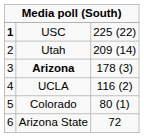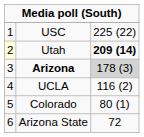USC | column 1: bold -> normal
Utah | column 1: no background -> lightyellow background
Utah | column 3: normal -> bold
Arizona | column 3: no background -> lightgrey background
